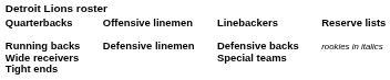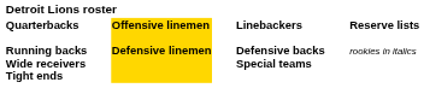Quarterbacks Running backs Wide receivers Tight ends | column 2: no background -> gold background
